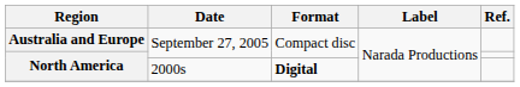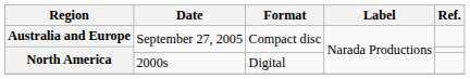North America / 2000s | Format: bold -> normal
